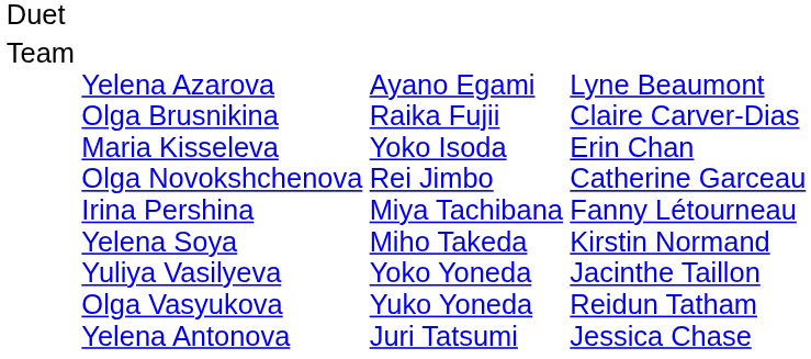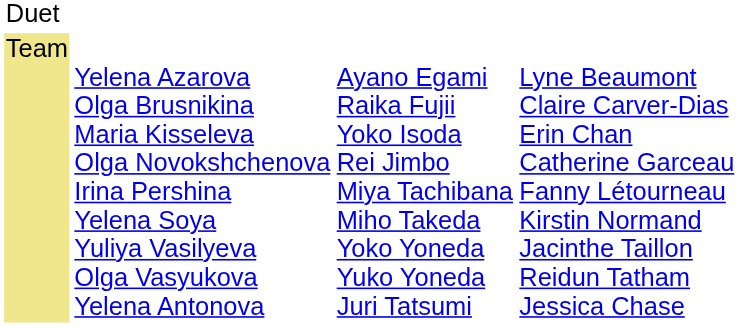Team | column 1: no background -> khaki background
